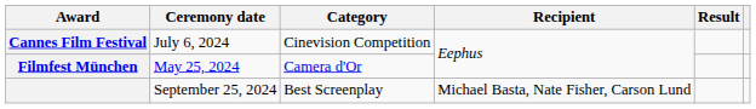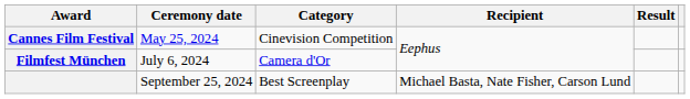Cannes Film Festival | Ceremony date: July 6, 2024 -> May 25, 2024
Filmfest München | Ceremony date: May 25, 2024 -> July 6, 2024
